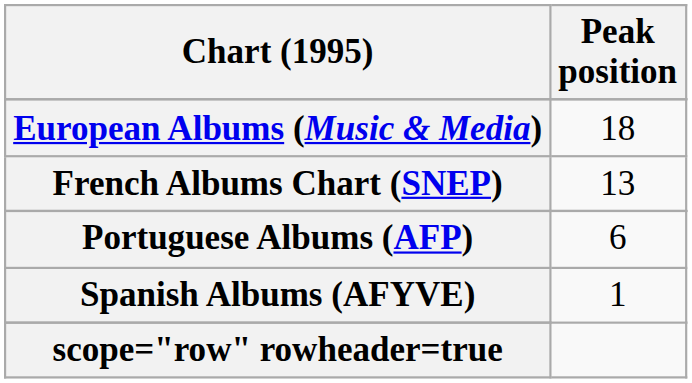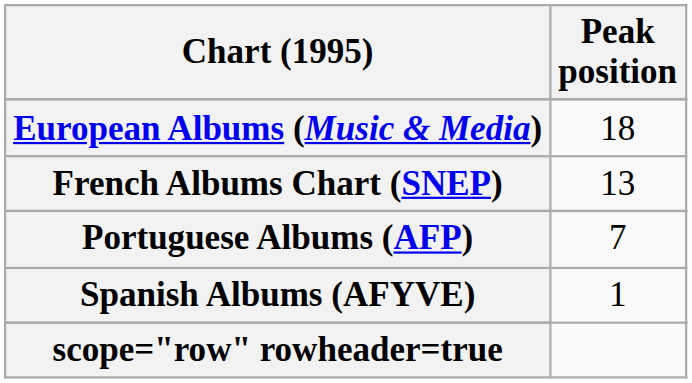Portuguese Albums (AFP) | Peak position: 6 -> 7
